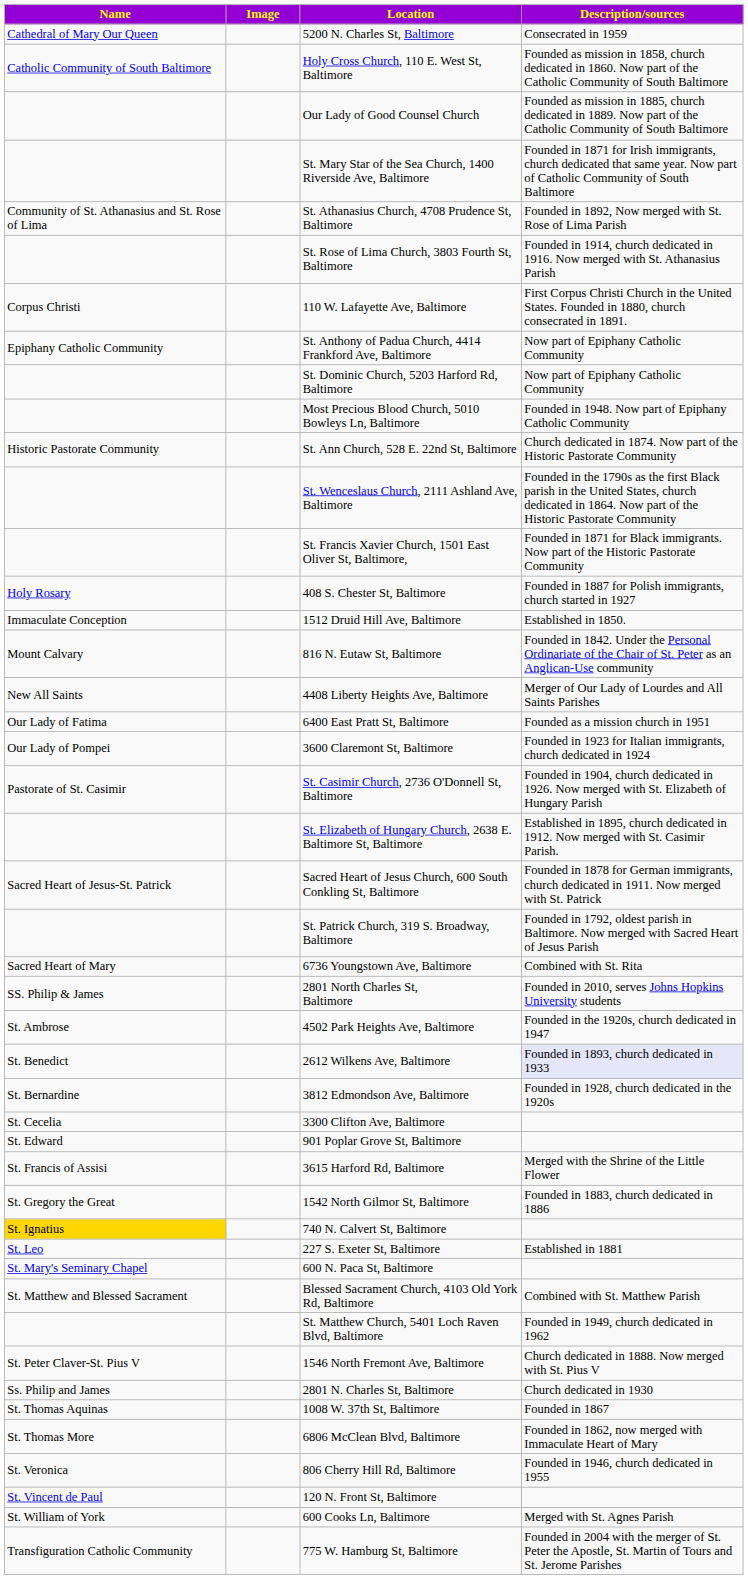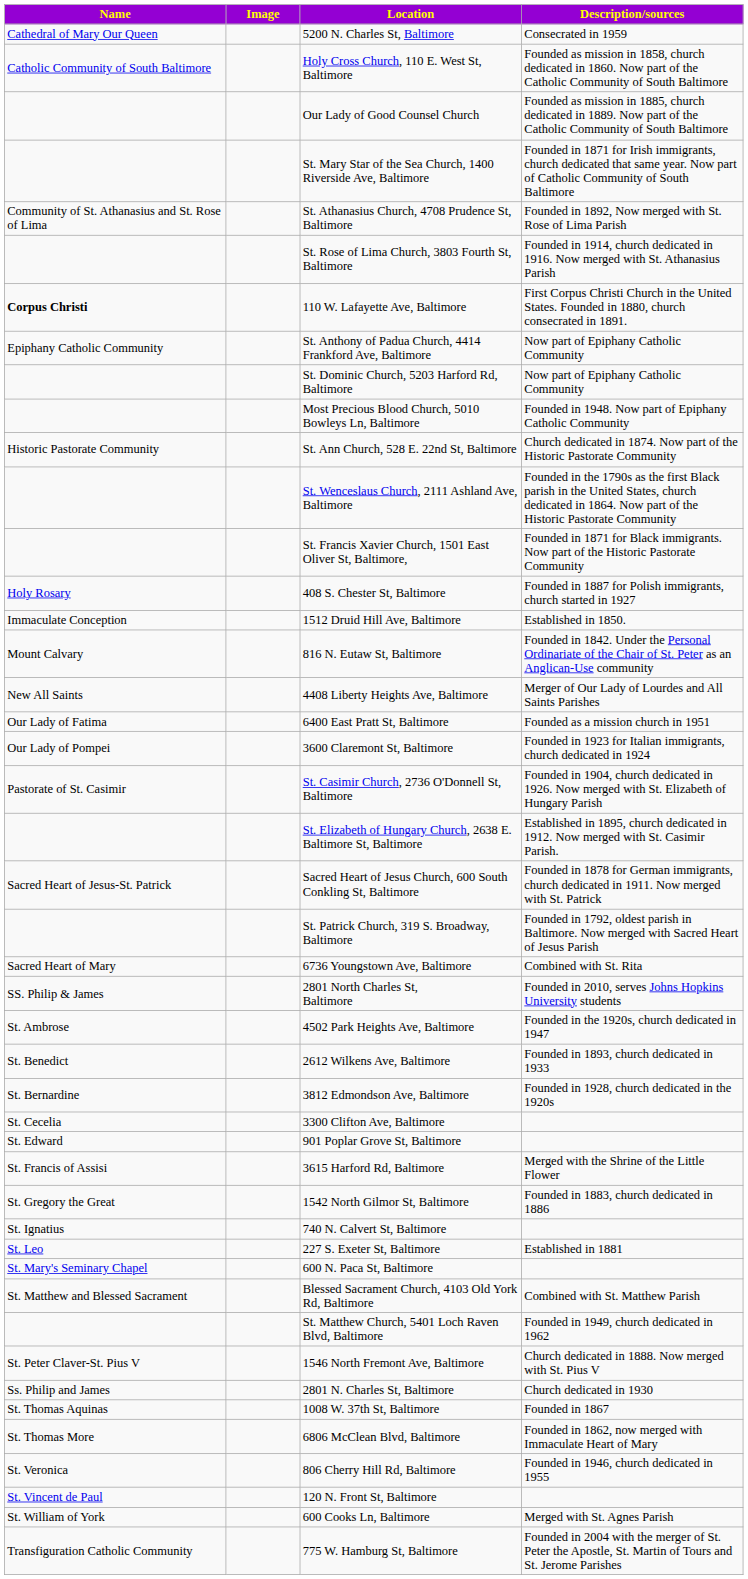110 W. Lafayette Ave, Baltimore | Name: normal -> bold
2612 Wilkens Ave, Baltimore | Description/sources: lavender background -> no background
740 N. Calvert St, Baltimore | Name: gold background -> no background
